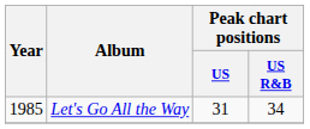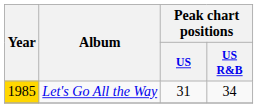row 3 | Year: no background -> gold background
